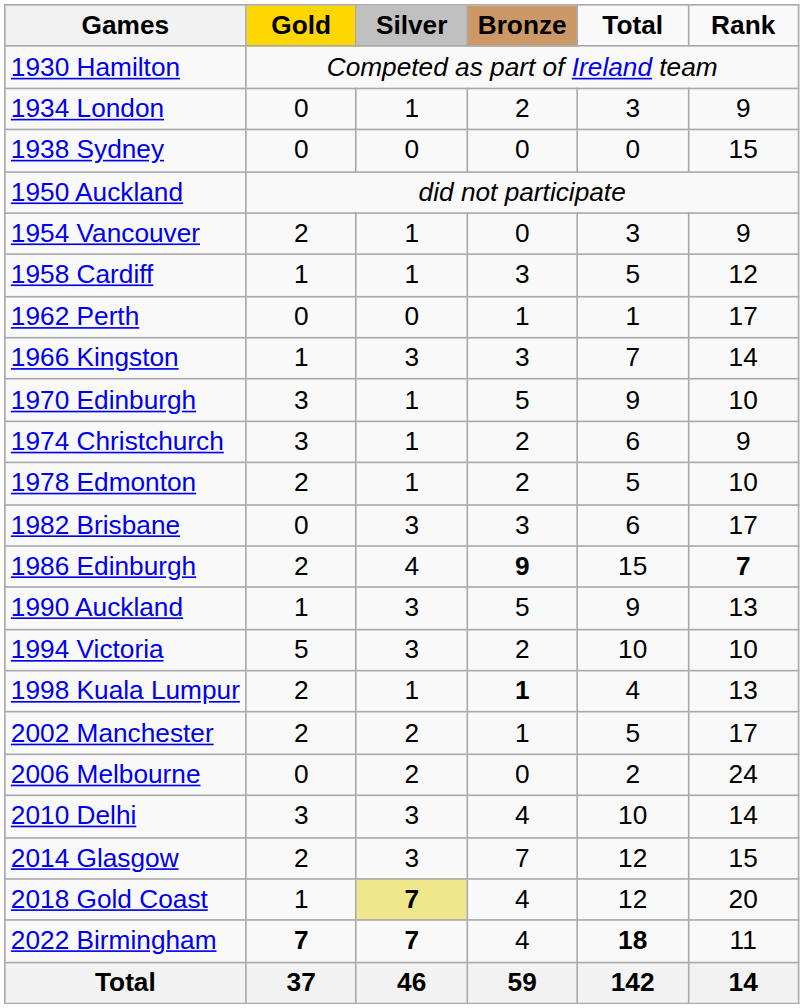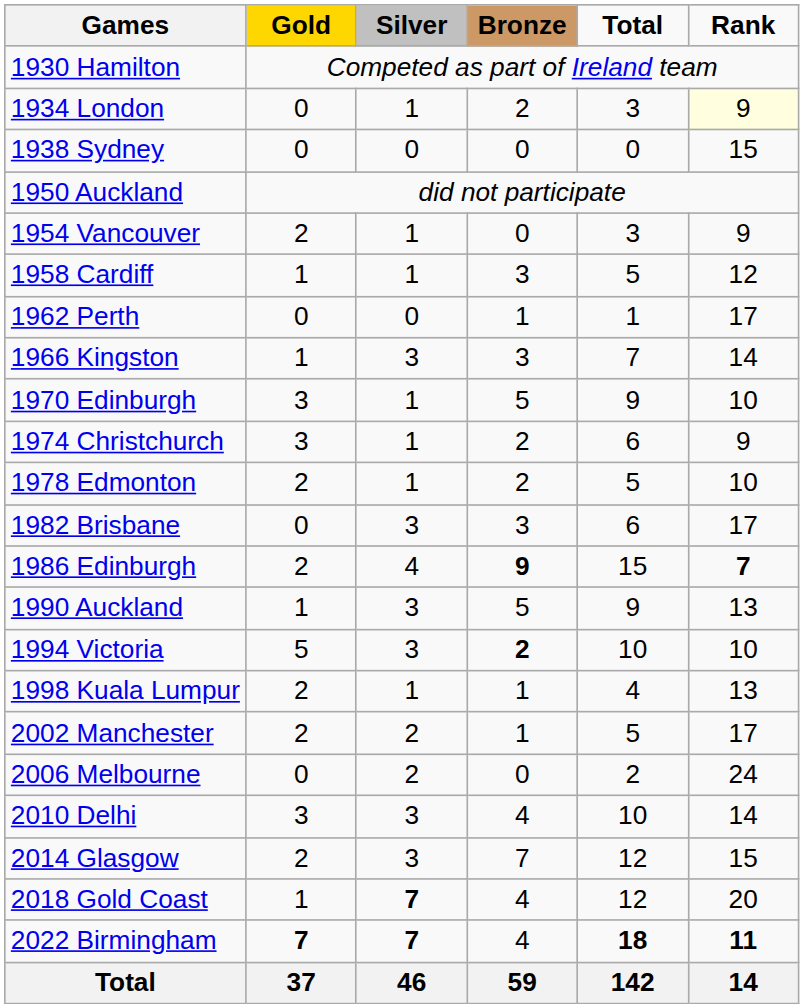1934 London | Rank: no background -> lightyellow background
1994 Victoria | Bronze: normal -> bold
1998 Kuala Lumpur | Bronze: bold -> normal
2018 Gold Coast | Silver: khaki background -> no background
2022 Birmingham | Rank: normal -> bold
